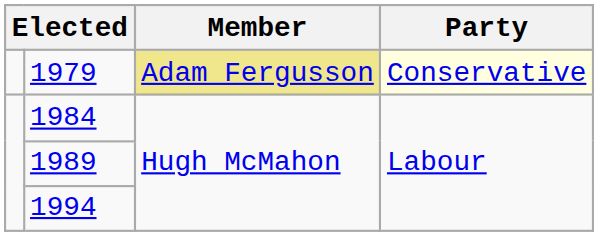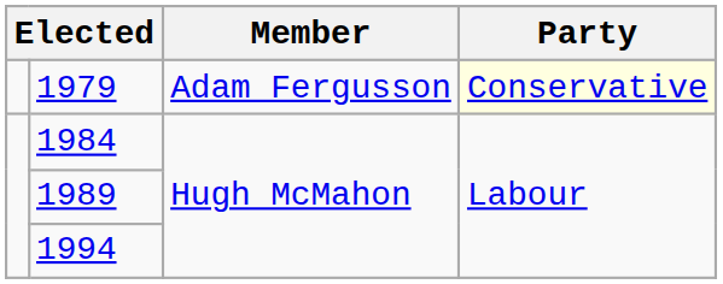1979 | Member: khaki background -> no background
